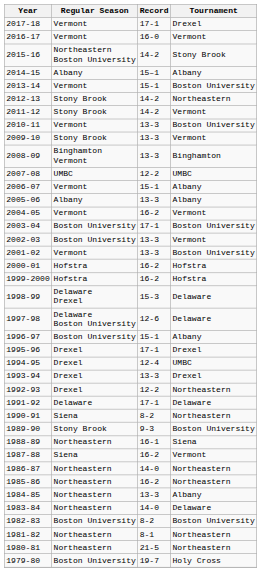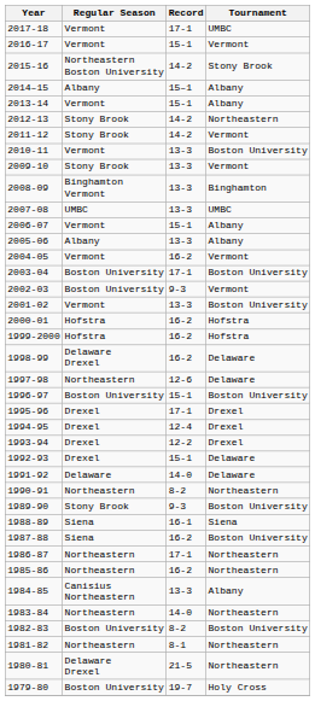2017-18 | Tournament: Drexel -> UMBC
2016-17 | Record: 16-0 -> 15-1
2013-14 | Tournament: Boston University -> Albany
2007-08 | Record: 12-2 -> 13-3
2002-03 | Record: 13-3 -> 9-3
1998-99 | Record: 15-3 -> 16-2
1997-98 | Regular Season: Delaware Boston University -> Northeastern
1996-97 | Tournament: Albany -> Boston University
1994-95 | Tournament: UMBC -> Drexel
1993-94 | Record: 13-3 -> 12-2
1992-93 | Record: 12-2 -> 15-1
1992-93 | Tournament: Northeastern -> Delaware
1991-92 | Record: 17-1 -> 14-0
1990-91 | Regular Season: Siena -> Northeastern
1988-89 | Regular Season: Northeastern -> Siena
1987-88 | Tournament: Vermont -> Boston University
1986-87 | Record: 14-0 -> 17-1
1984-85 | Regular Season: Northeastern -> Canisius Northeastern
1983-84 | Tournament: Delaware -> Northeastern
1980-81 | Regular Season: Northeastern -> Delaware Drexel
